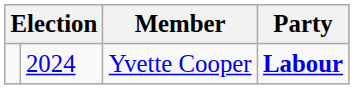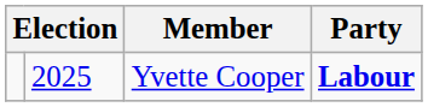Yvette Cooper | column 2: 2024 -> 2025
